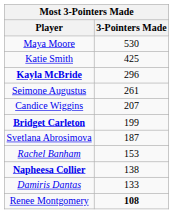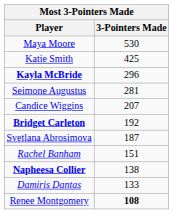Seimone Augustus | 3-Pointers Made: 261 -> 281
Bridget Carleton | 3-Pointers Made: 199 -> 192
Rachel Banham | 3-Pointers Made: 153 -> 151
